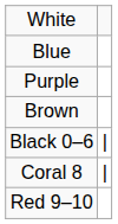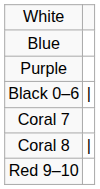- row: Brown
+ row: Coral 7
